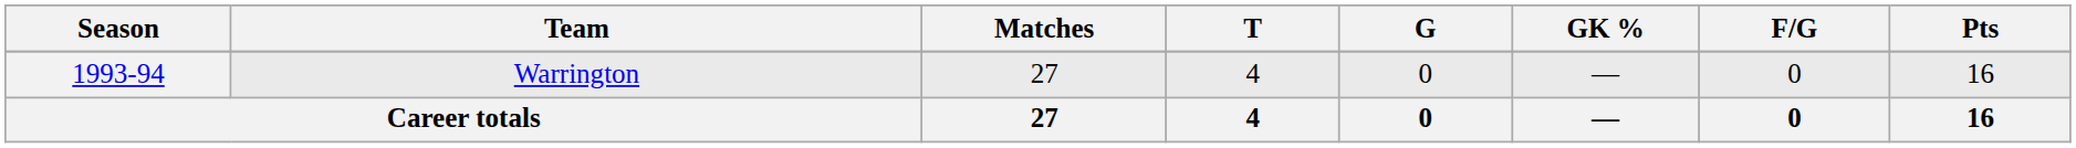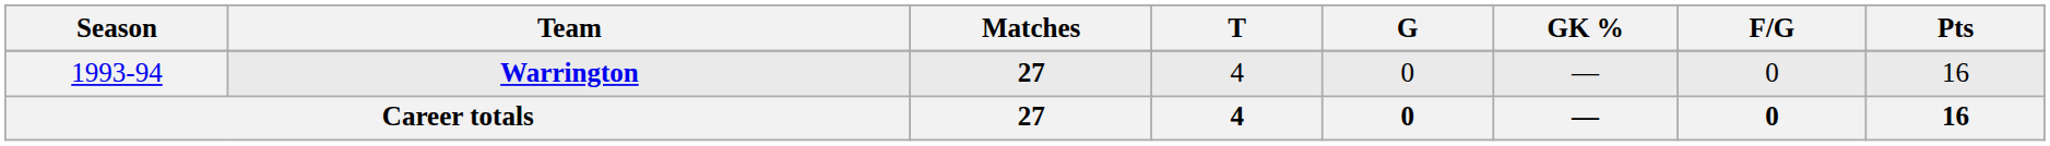1993-94 | Team: normal -> bold
1993-94 | Matches: normal -> bold
